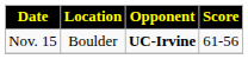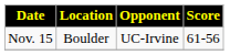Nov. 15 | Opponent: bold -> normal
